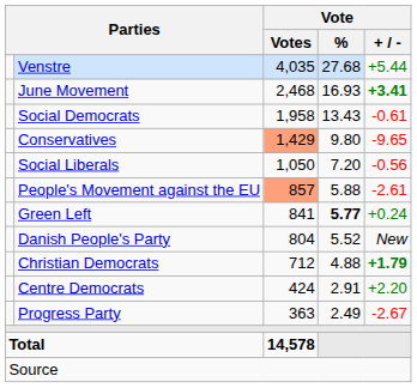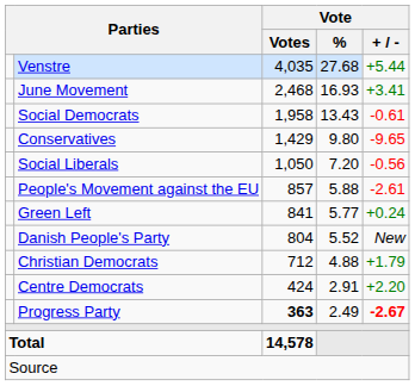June Movement | Vote / + / -: bold -> normal
Conservatives | Vote / Votes: lightsalmon background -> no background
People's Movement against the EU | Vote / Votes: lightsalmon background -> no background
Green Left | Vote / %: bold -> normal
Christian Democrats | Vote / + / -: bold -> normal
Progress Party | Vote / Votes: normal -> bold
Progress Party | Vote / + / -: normal -> bold
